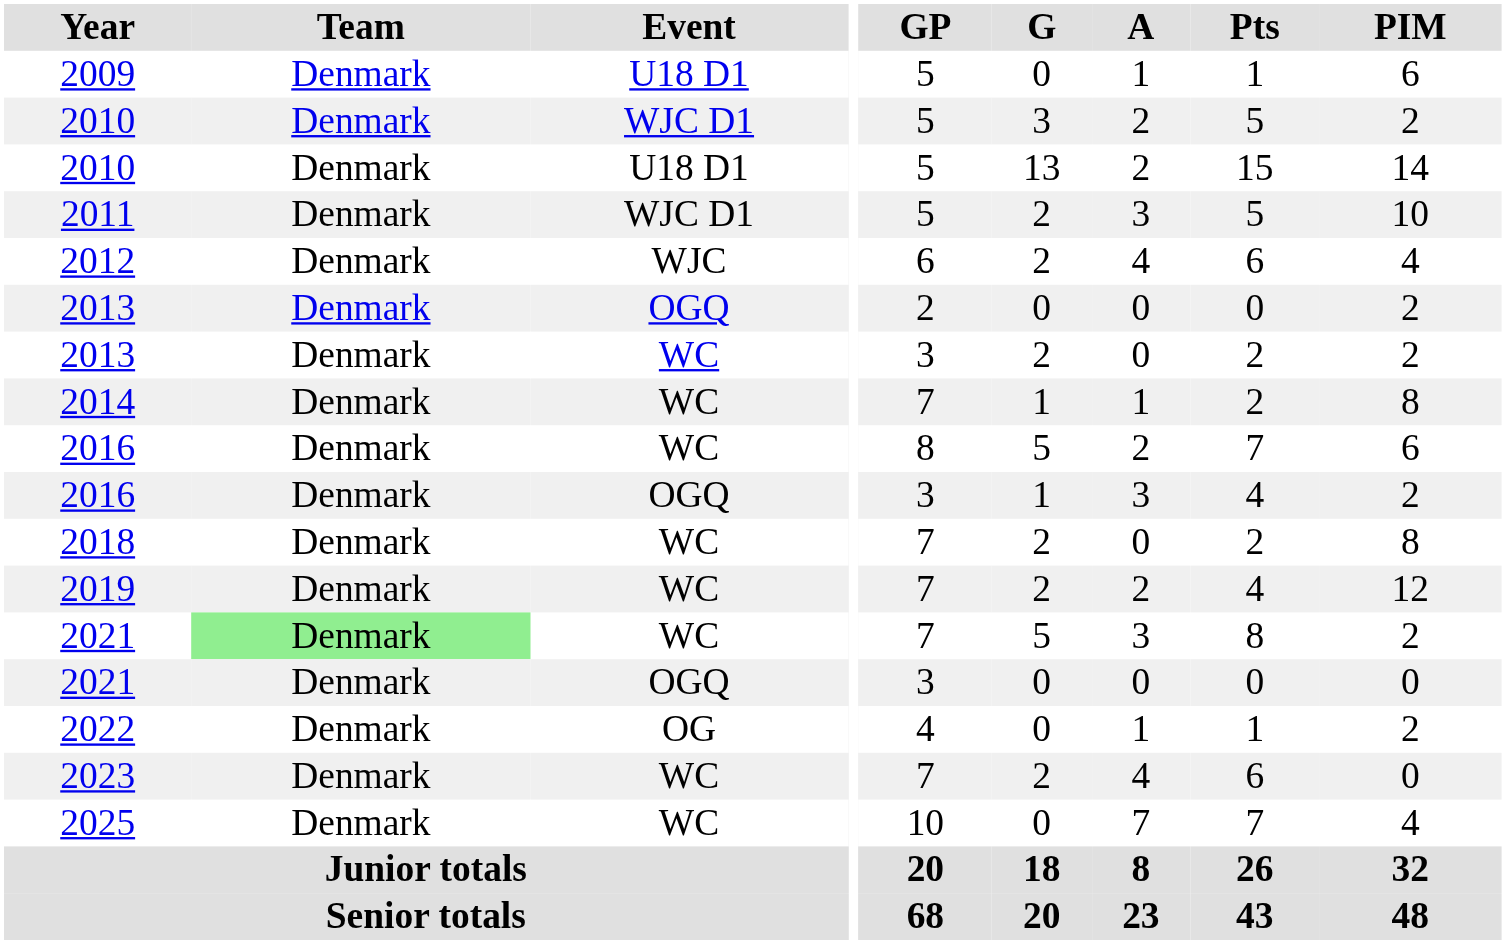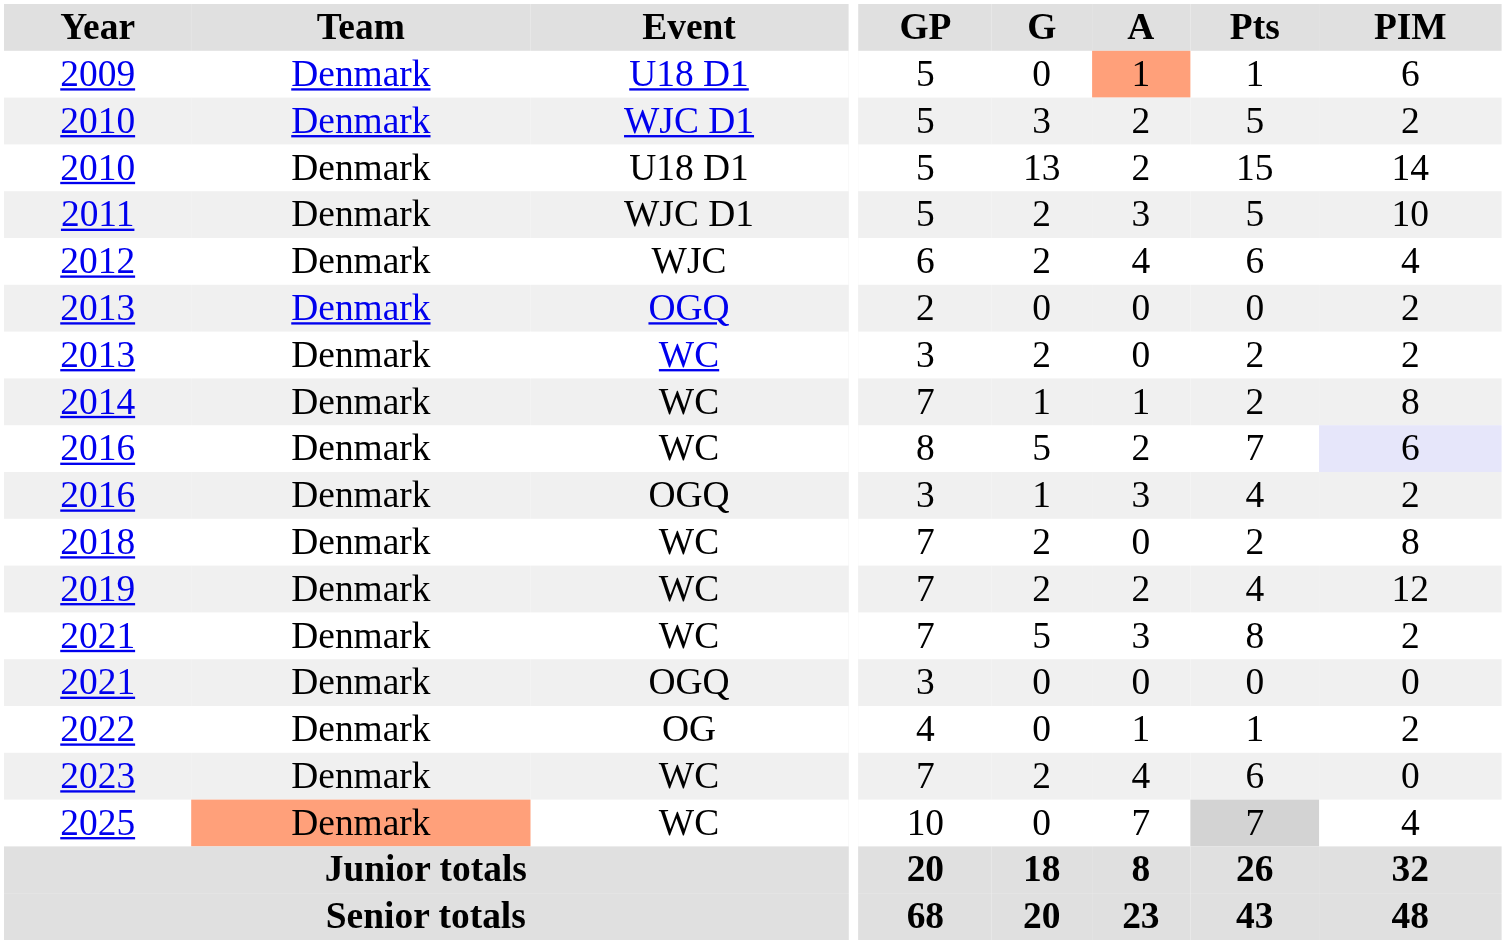2009 | A: no background -> lightsalmon background
2016 / WC | PIM: no background -> lavender background
2021 / WC | Team: lightgreen background -> no background
2025 | Team: no background -> lightsalmon background
2025 | Pts: no background -> lightgrey background
